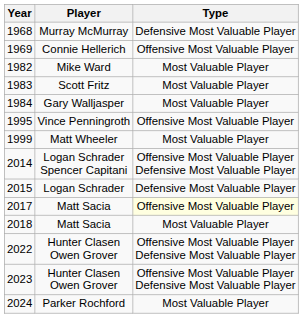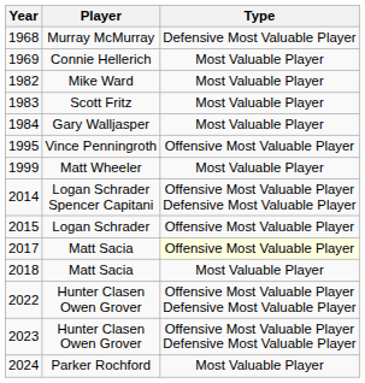1969 | Type: Offensive Most Valuable Player -> Most Valuable Player
2015 | Type: Defensive Most Valuable Player -> Offensive Most Valuable Player
